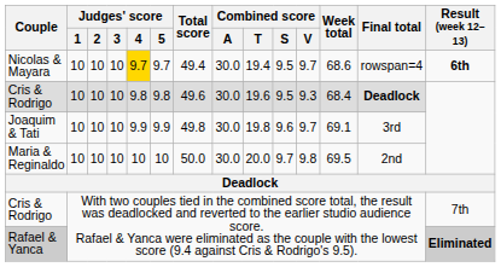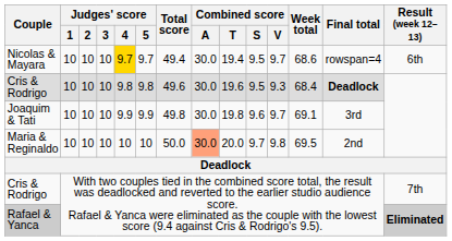Nicolas & Mayara | Result (week 12–13): bold -> normal
Maria & Reginaldo | Combined score / A: no background -> lightsalmon background
